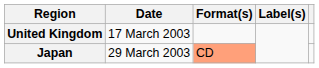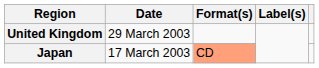United Kingdom | Date: 17 March 2003 -> 29 March 2003
Japan | Date: 29 March 2003 -> 17 March 2003
